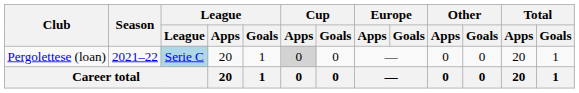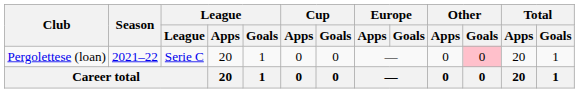Pergolettese (loan) | League: lightblue background -> no background
Pergolettese (loan) | Cup / Apps: lightgrey background -> no background
Pergolettese (loan) | Other / Goals: no background -> pink background
